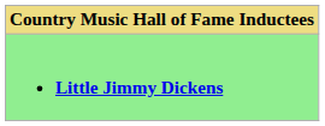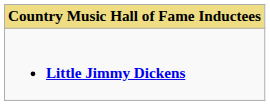row 2 | column 1: lightgreen background -> no background
